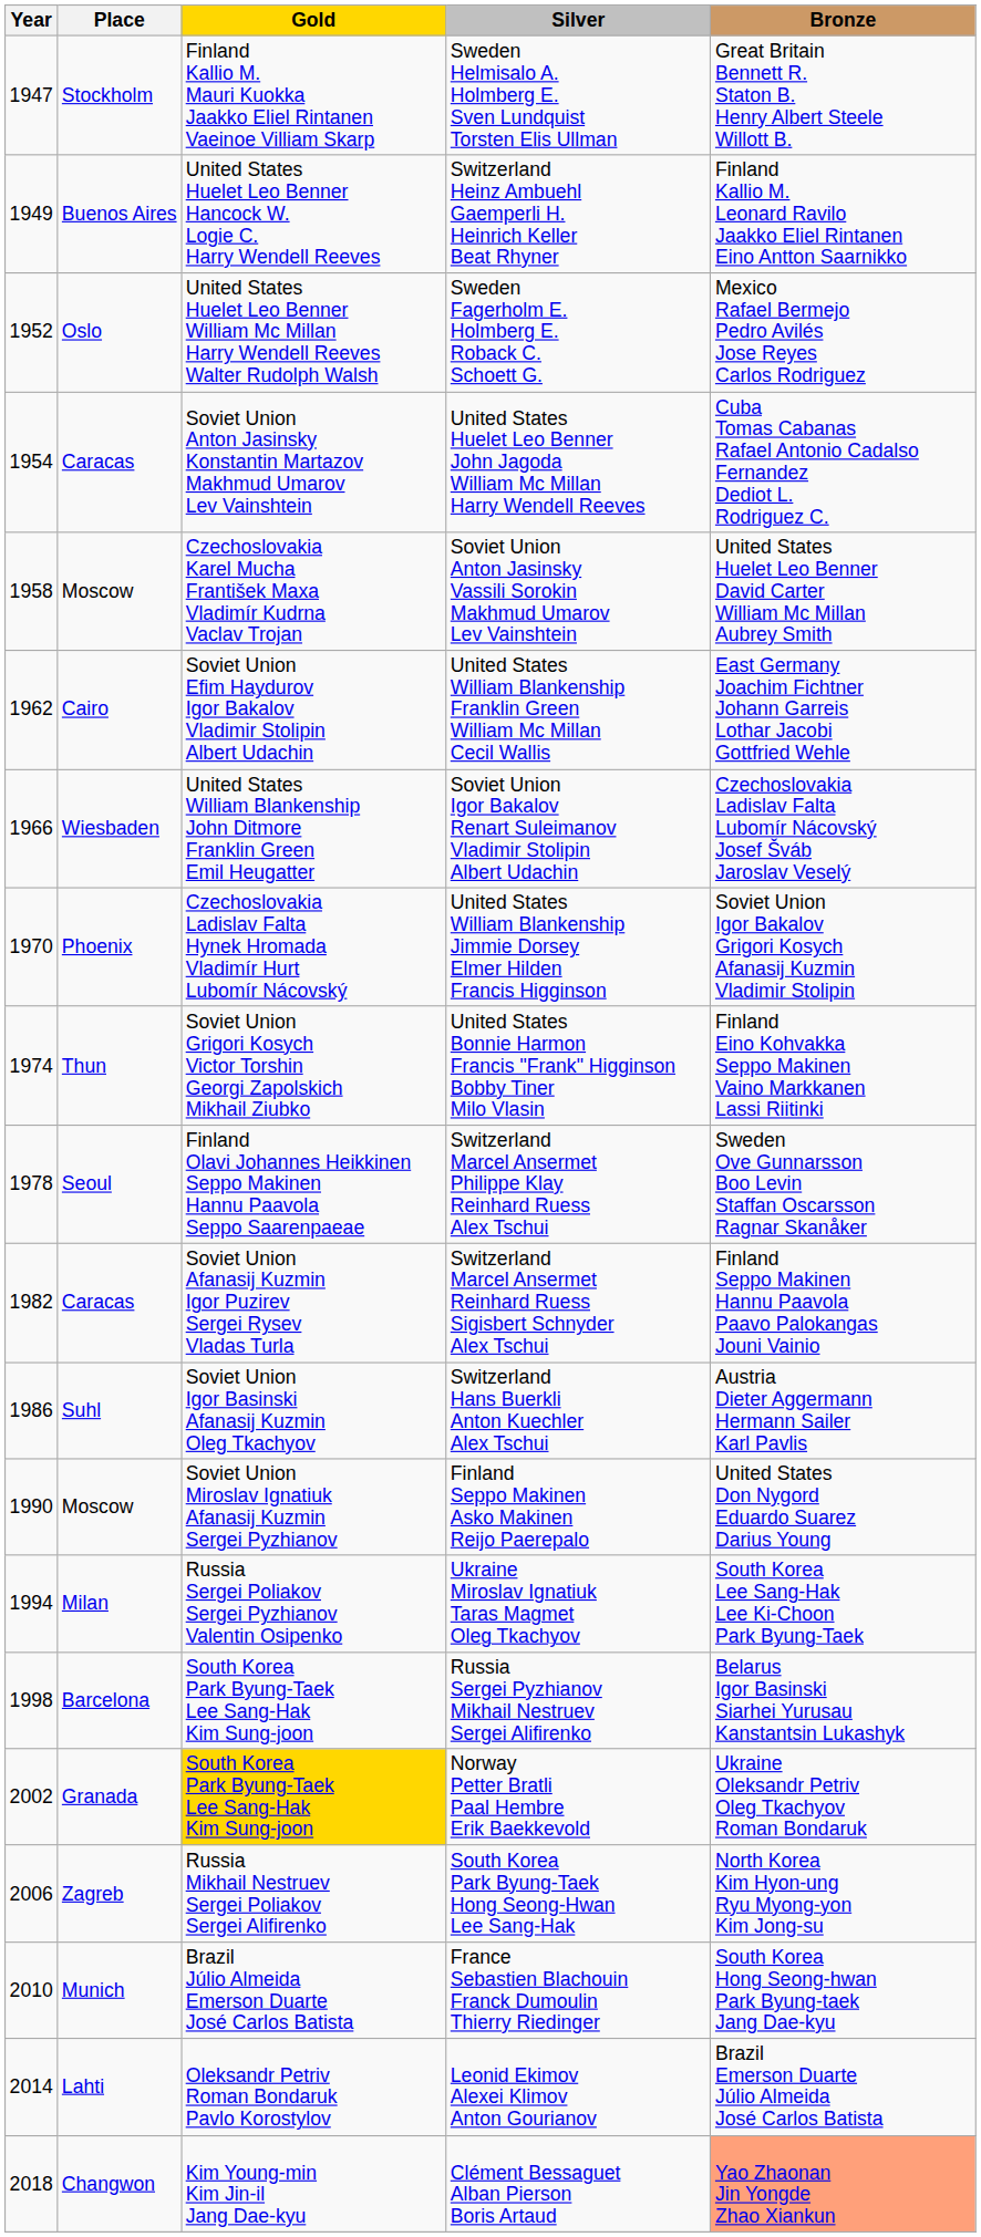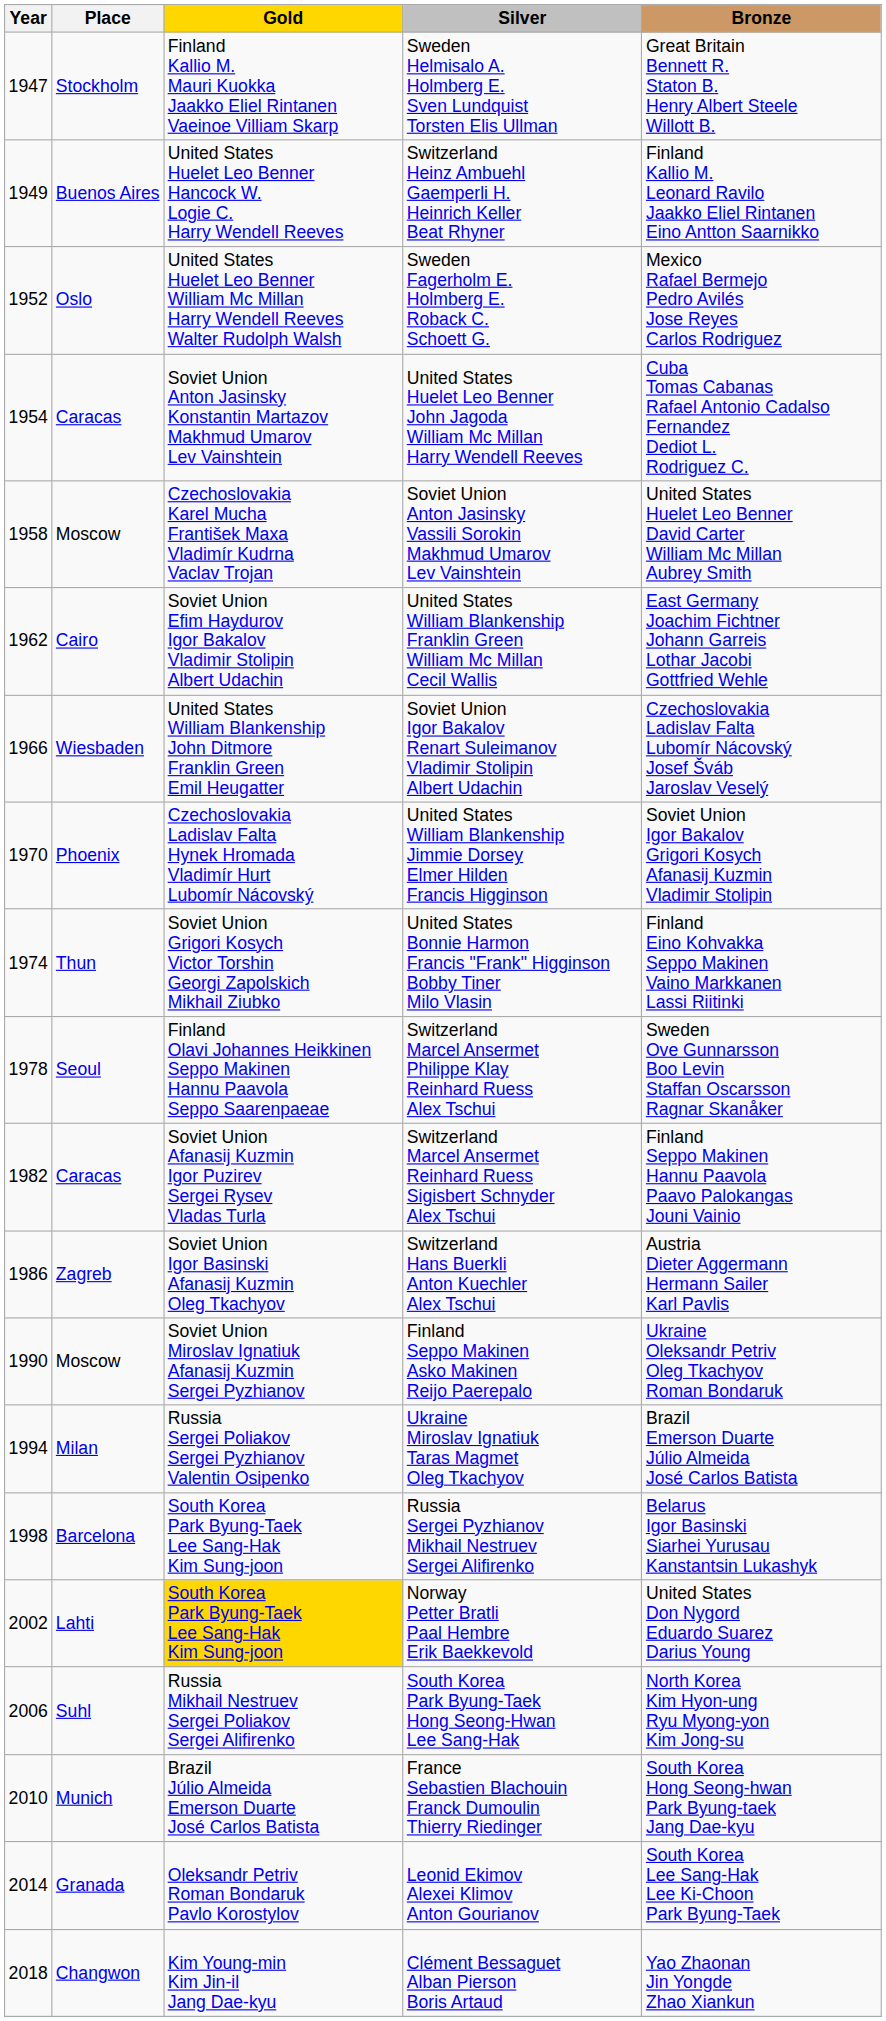Switzerland Hans Buerkli Anton Kuechler Alex Tschui | Place: Suhl -> Zagreb
Finland Seppo Makinen Asko Makinen Reijo Paerepalo | Bronze: United States Don Nygord Eduardo Suarez Darius Young -> Ukraine Oleksandr Petriv Oleg Tkachyov Roman Bondaruk
Ukraine Miroslav Ignatiuk Taras Magmet Oleg Tkachyov | Bronze: South Korea Lee Sang-Hak Lee Ki-Choon Park Byung-Taek -> Brazil Emerson Duarte Júlio Almeida José Carlos Batista
Norway Petter Bratli Paal Hembre Erik Baekkevold | Place: Granada -> Lahti
Norway Petter Bratli Paal Hembre Erik Baekkevold | Bronze: Ukraine Oleksandr Petriv Oleg Tkachyov Roman Bondaruk -> United States Don Nygord Eduardo Suarez Darius Young
South Korea Park Byung-Taek Hong Seong-Hwan Lee Sang-Hak | Place: Zagreb -> Suhl
Leonid Ekimov Alexei Klimov Anton Gourianov | Place: Lahti -> Granada
Leonid Ekimov Alexei Klimov Anton Gourianov | Bronze: Brazil Emerson Duarte Júlio Almeida José Carlos Batista -> South Korea Lee Sang-Hak Lee Ki-Choon Park Byung-Taek
Clément Bessaguet Alban Pierson Boris Artaud | Bronze: lightsalmon background -> no background
